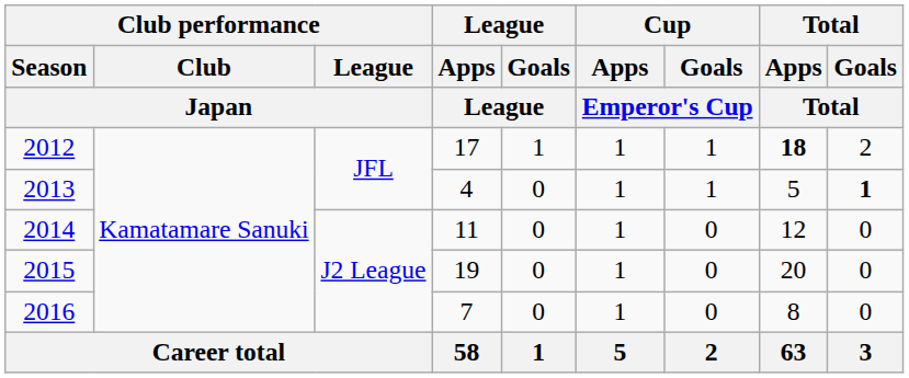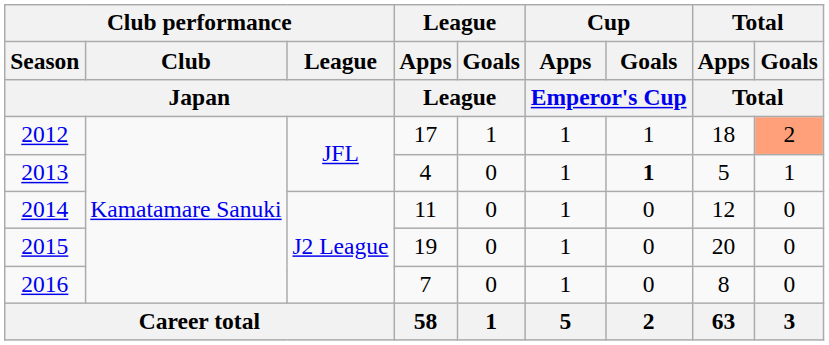2012 | Total / Apps / Total: bold -> normal
2012 | Total / Goals / Total: no background -> lightsalmon background
2013 | Cup / Goals / Emperor's Cup: normal -> bold
2013 | Total / Goals / Total: bold -> normal
